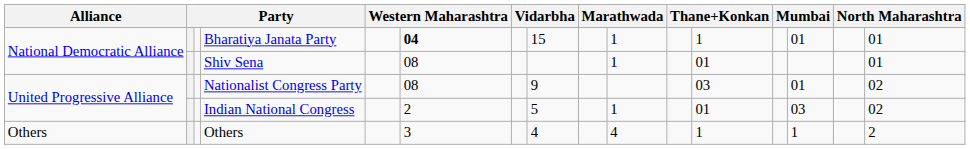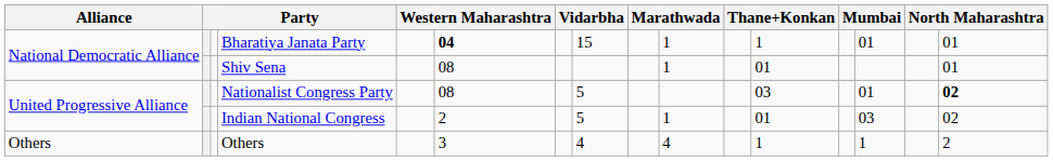Nationalist Congress Party | column 8: 9 -> 5
Nationalist Congress Party | column 16: normal -> bold
